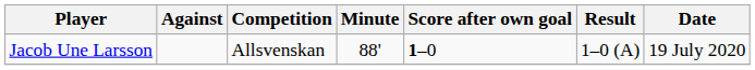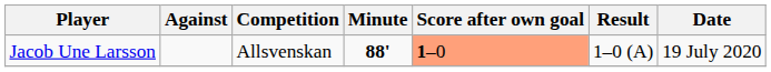Jacob Une Larsson | Minute: normal -> bold
Jacob Une Larsson | Score after own goal: no background -> lightsalmon background
